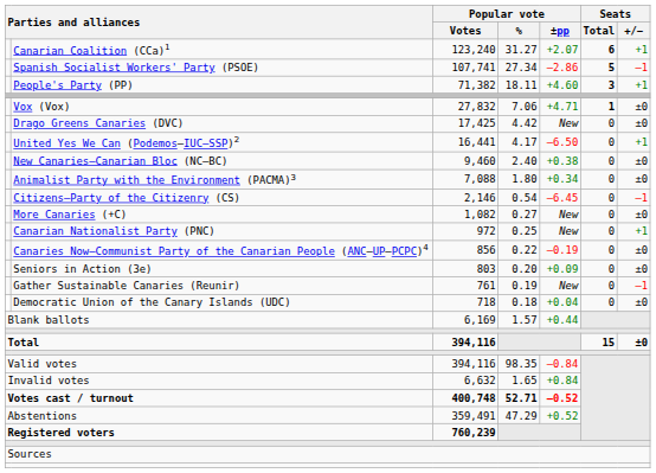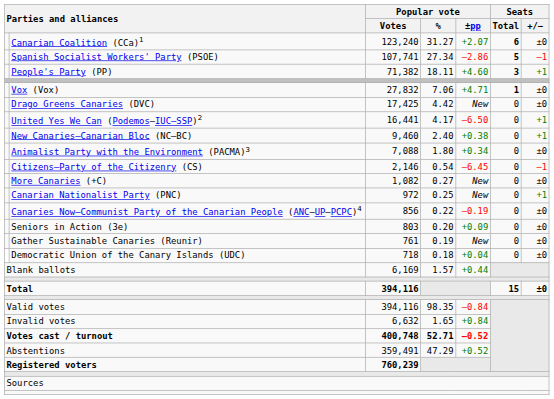Canarian Coalition (CCa)1 | Seats / +/−: +1 -> ±0
New Canaries–Canarian Bloc (NC–BC) | Seats / +/−: ±0 -> +1
Gather Sustainable Canaries (Reunir) | Seats / +/−: –1 -> ±0
